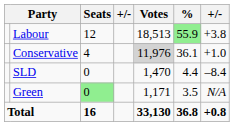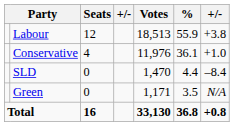Labour | %: lightgreen background -> no background
Conservative | Votes: lightgrey background -> no background
Green | Seats: lightgreen background -> no background
